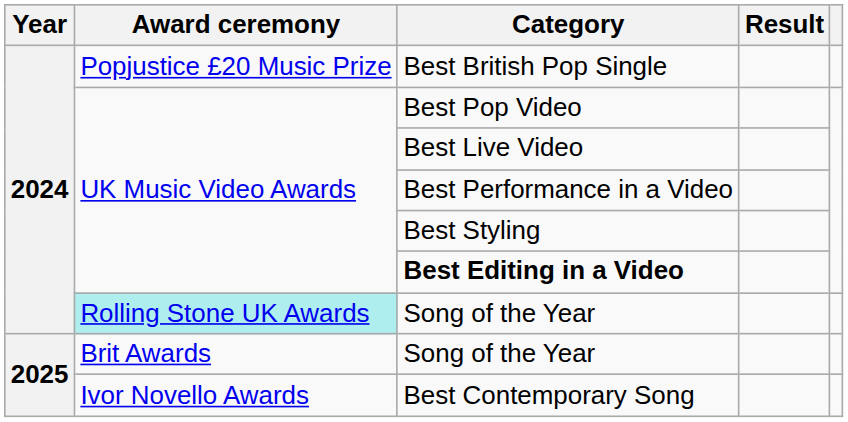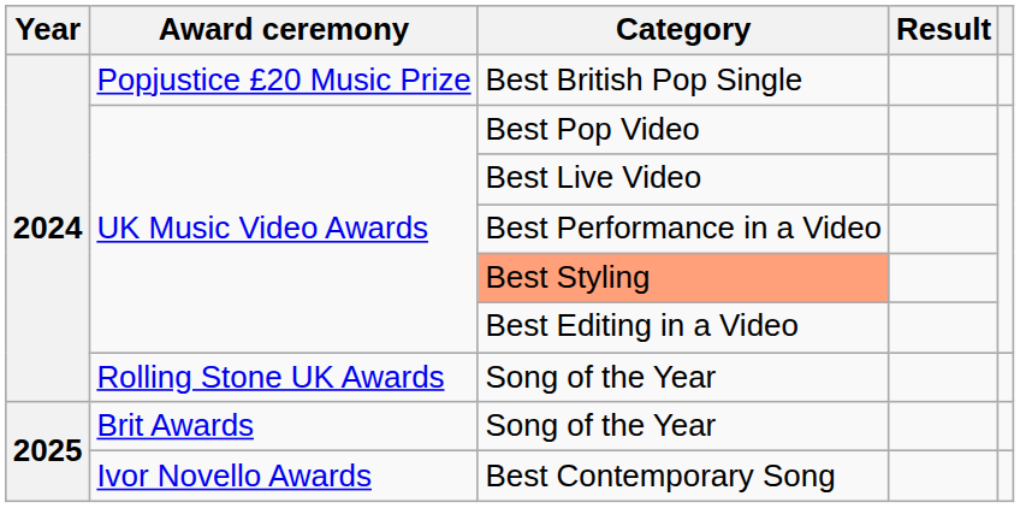Best Styling | Category: no background -> lightsalmon background
Best Editing in a Video | Category: bold -> normal
Rolling Stone UK Awards / Song of the Year | Award ceremony: paleturquoise background -> no background
